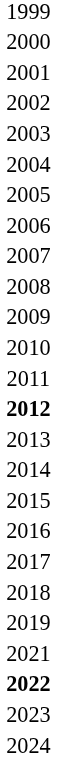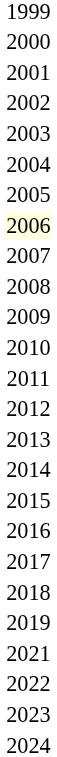2006 | column 1: no background -> lightyellow background
2012 | column 1: bold -> normal
2022 | column 1: bold -> normal
